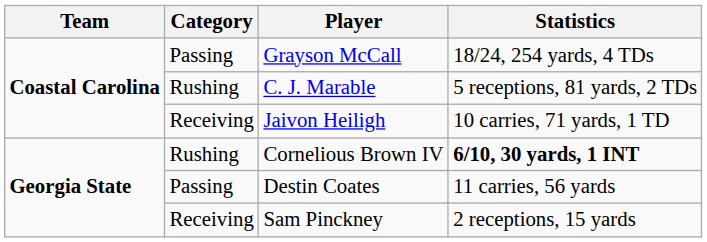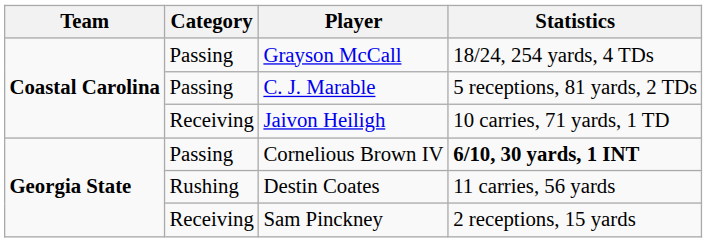C. J. Marable | Category: Rushing -> Passing
Cornelious Brown IV | Category: Rushing -> Passing
Destin Coates | Category: Passing -> Rushing
